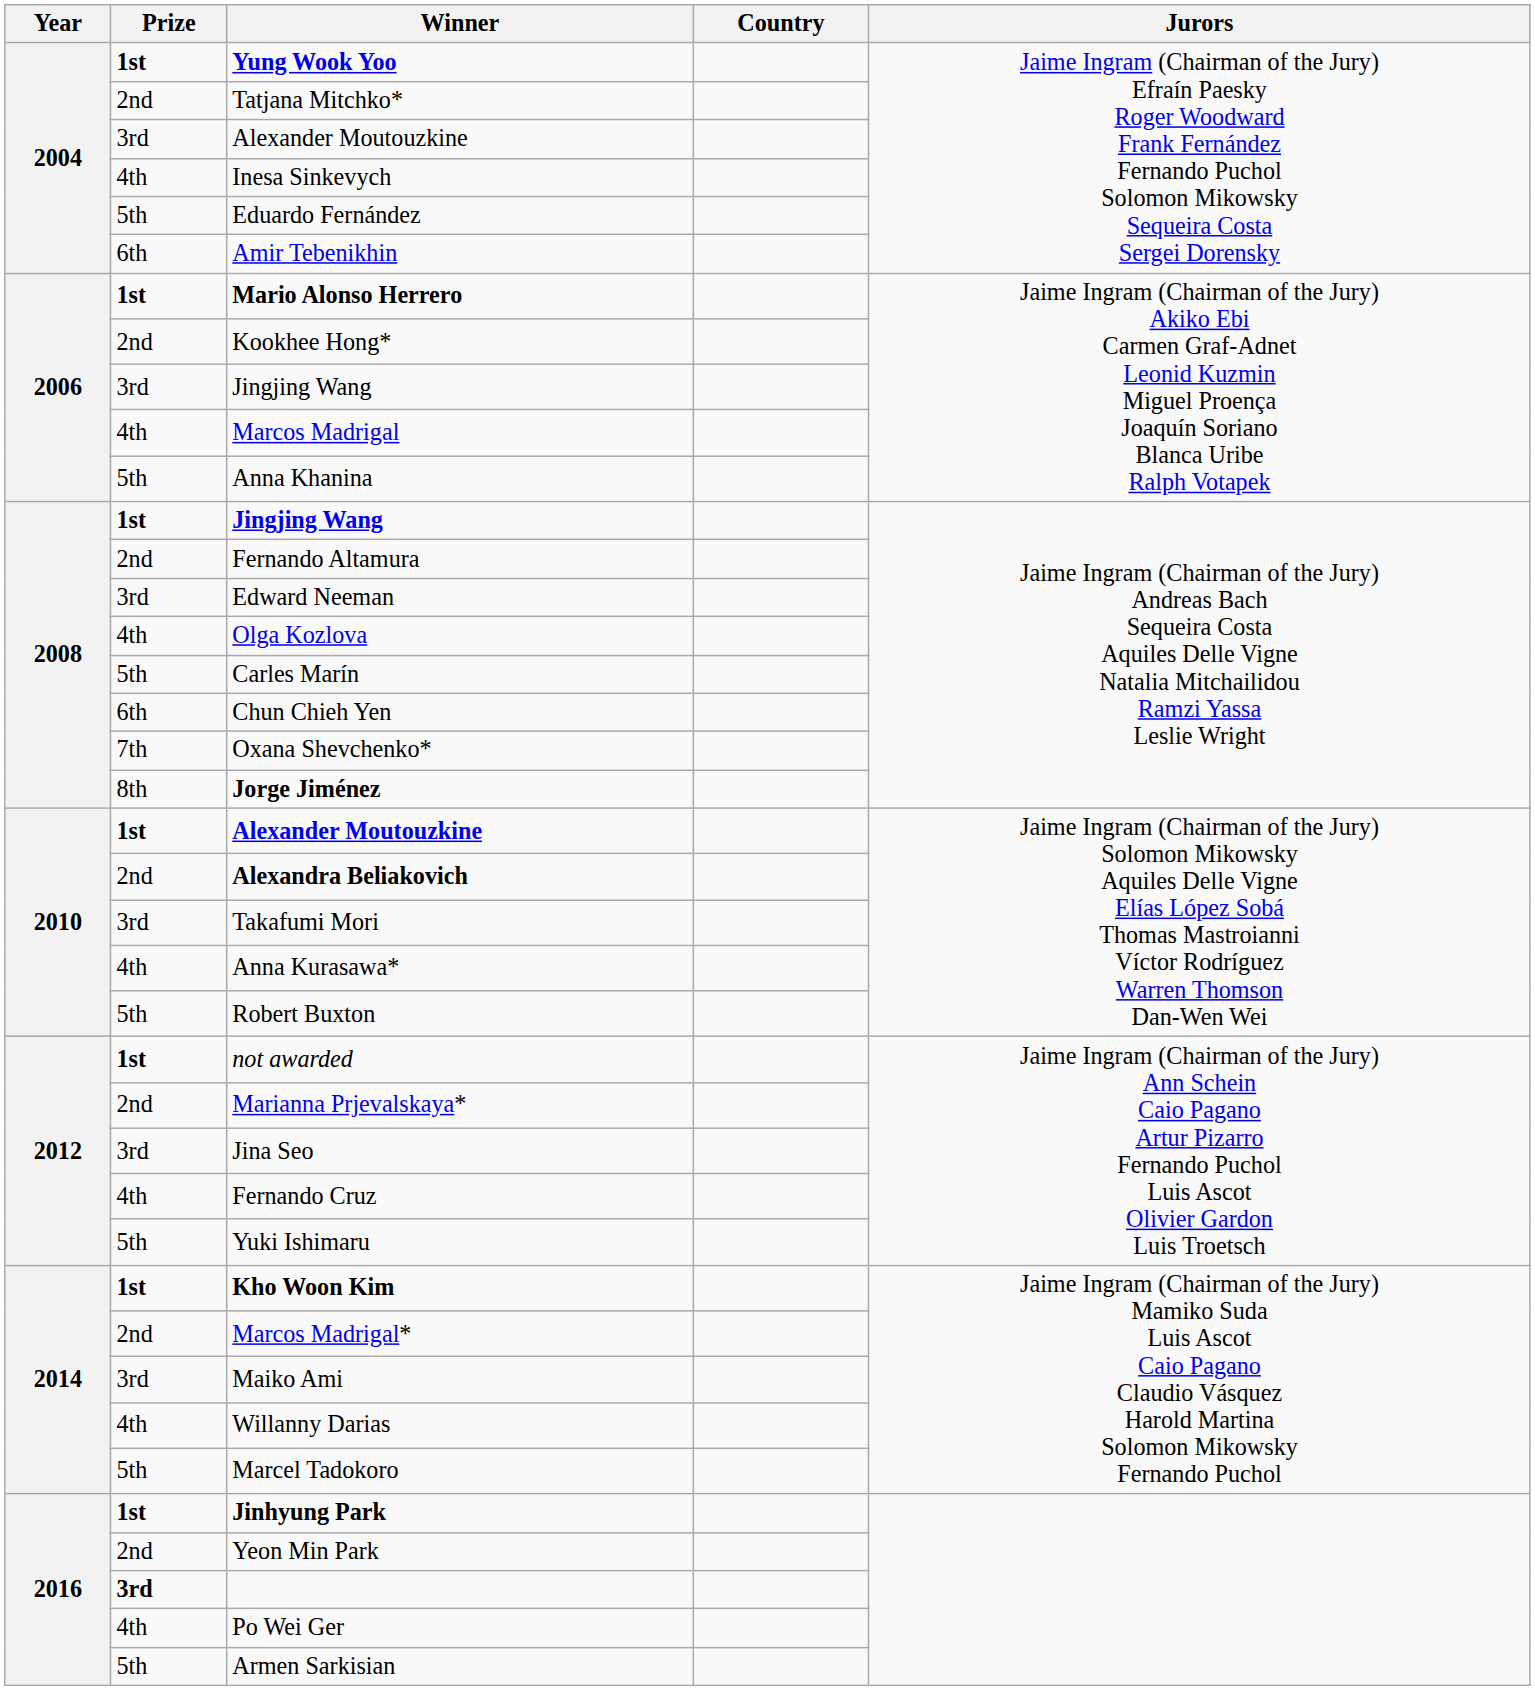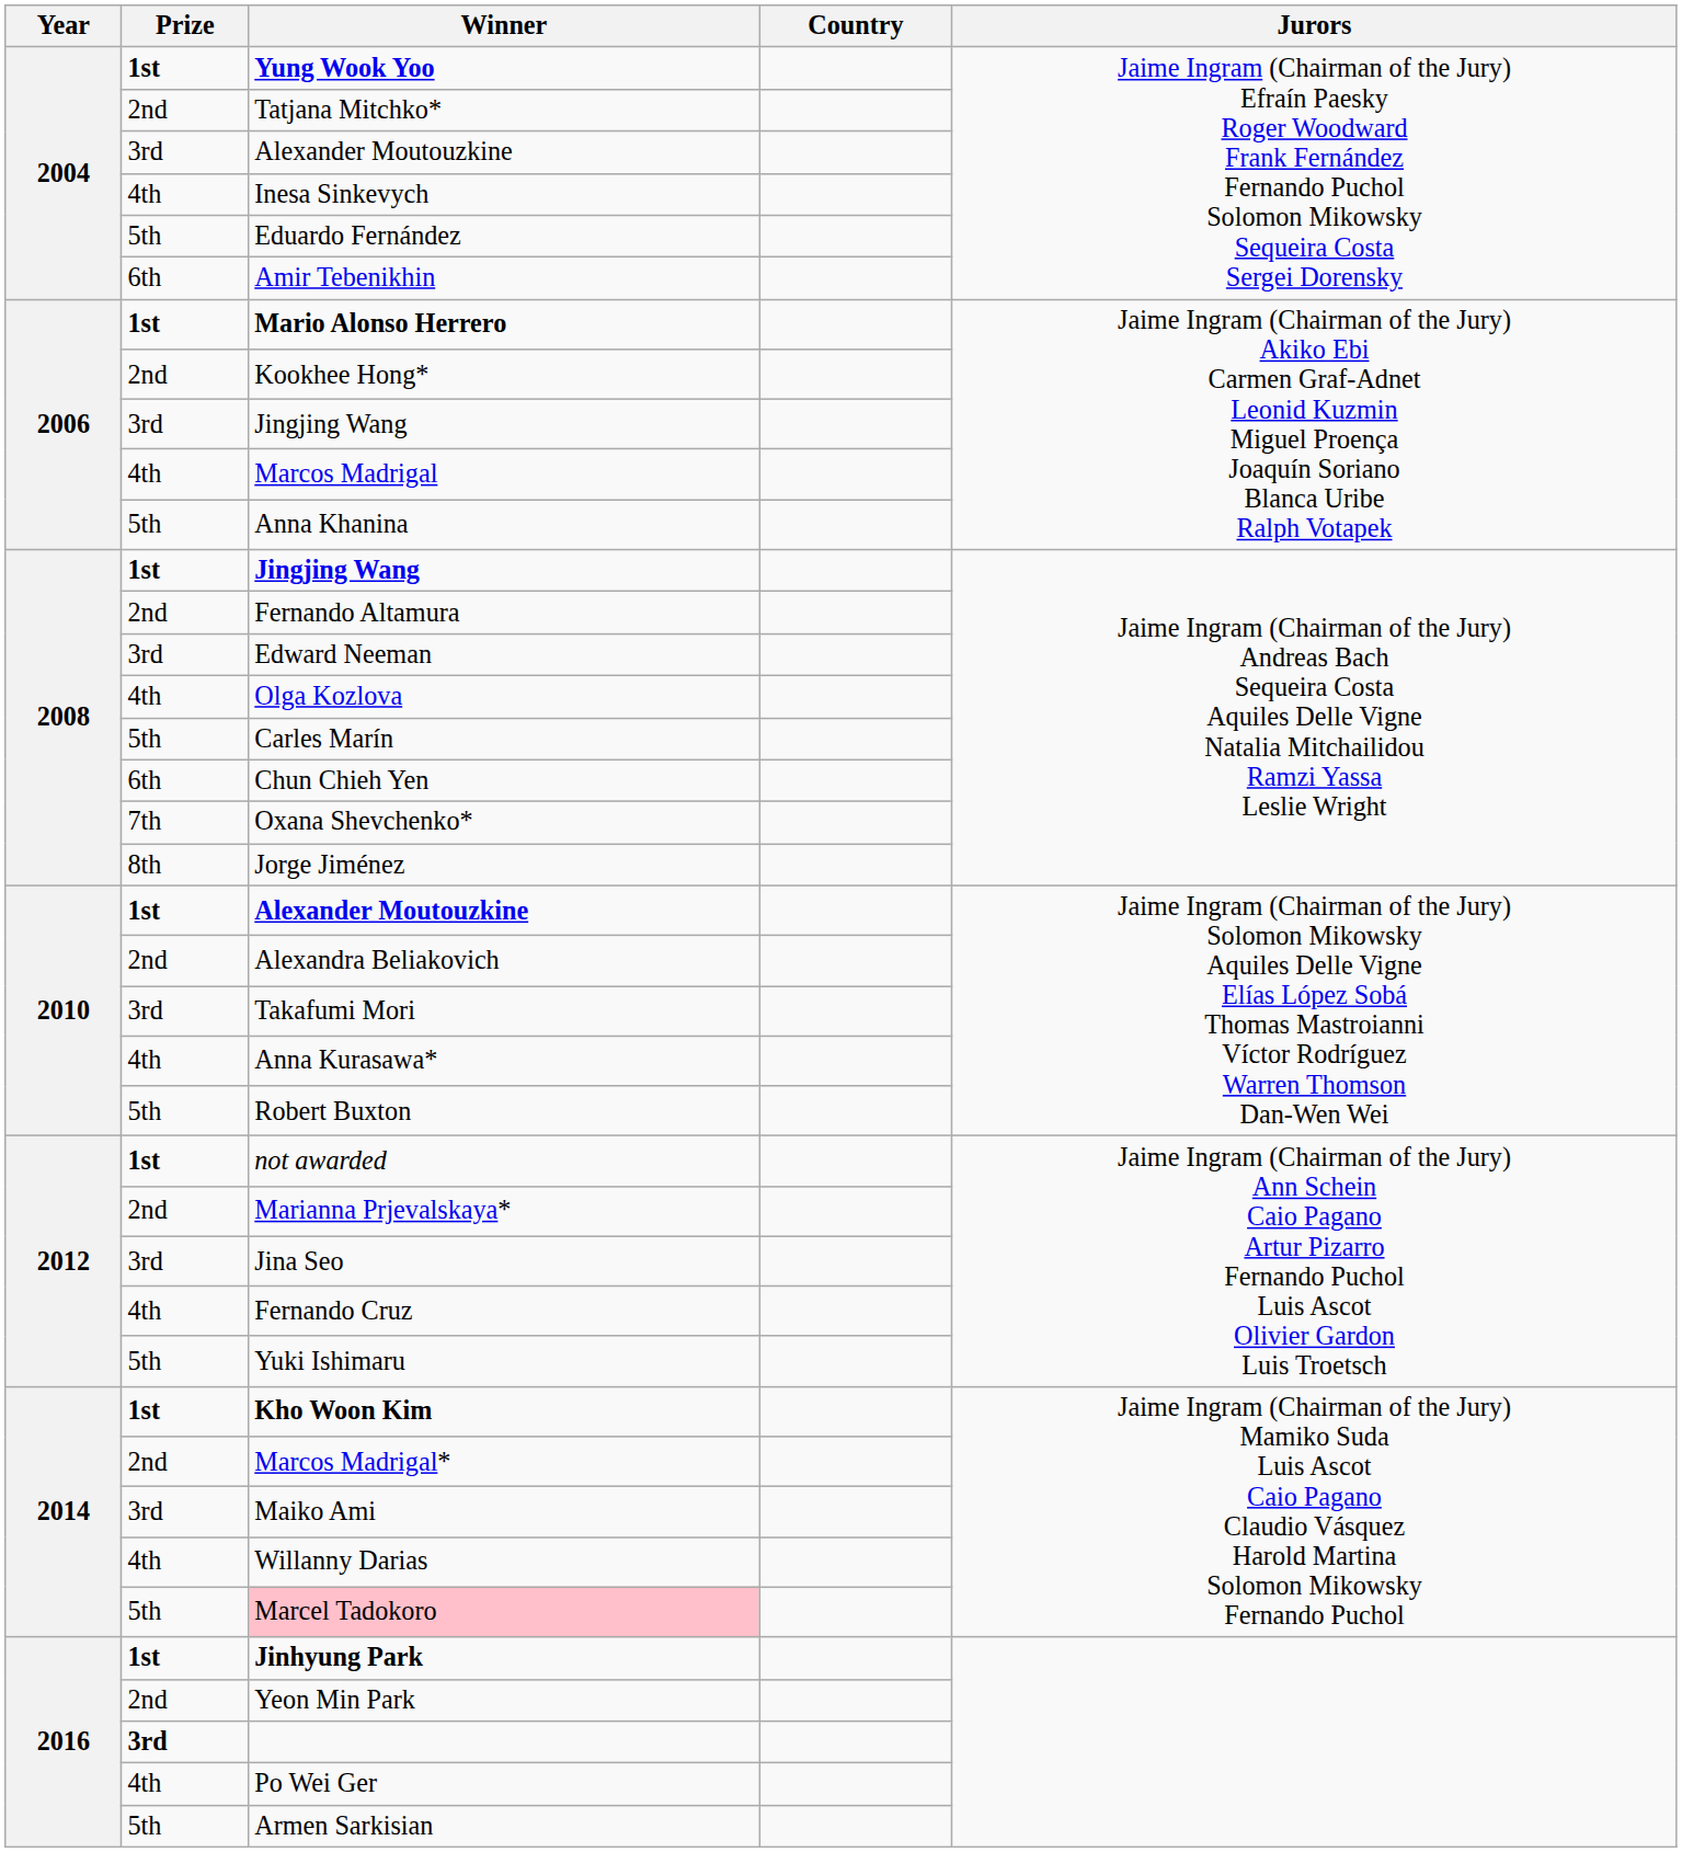Jorge Jiménez | Winner: bold -> normal
Alexandra Beliakovich | Winner: bold -> normal
Marcel Tadokoro | Winner: no background -> pink background
